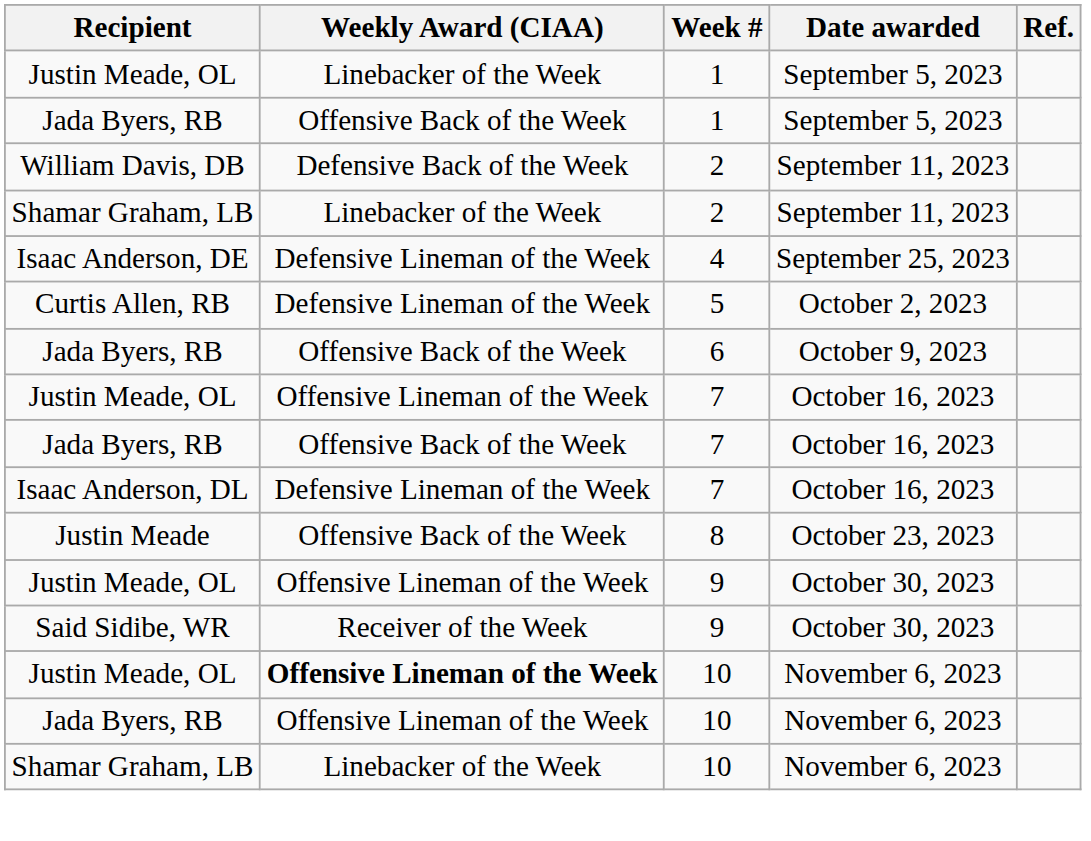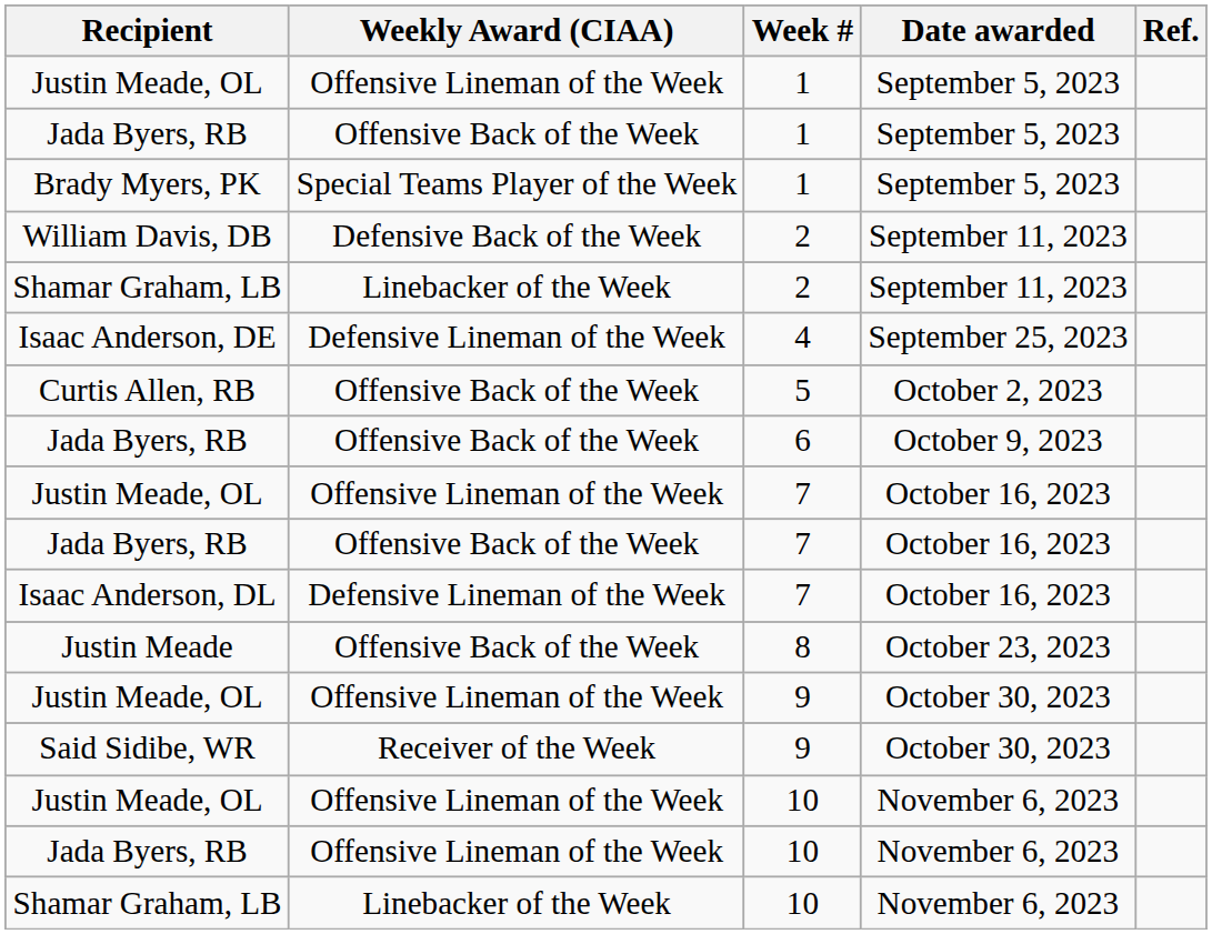Justin Meade, OL / 1 | Weekly Award (CIAA): Linebacker of the Week -> Offensive Lineman of the Week
+ row: Brady Myers, PK | Special Teams Player of the Week | 1 | September 5, 2023
Curtis Allen, RB | Weekly Award (CIAA): Defensive Lineman of the Week -> Offensive Back of the Week
Justin Meade, OL / 10 | Weekly Award (CIAA): bold -> normal
